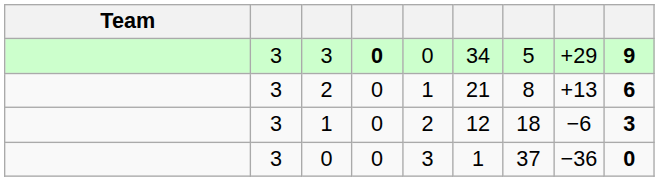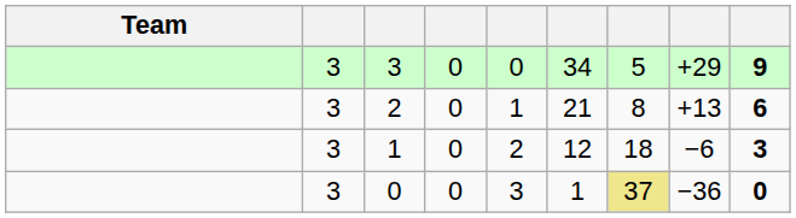row 2 | column 4: bold -> normal
row 5 | column 7: no background -> khaki background
